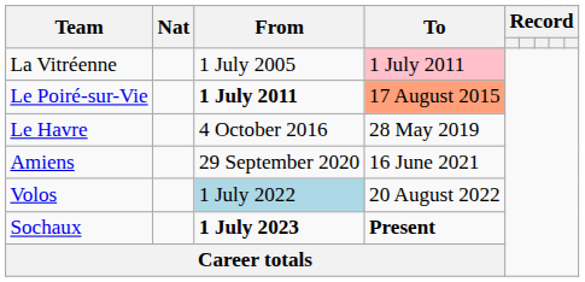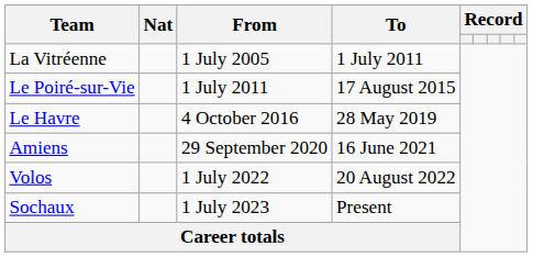La Vitréenne | To: pink background -> no background
Le Poiré-sur-Vie | From: bold -> normal
Le Poiré-sur-Vie | To: lightsalmon background -> no background
Volos | From: lightblue background -> no background
Sochaux | From: bold -> normal
Sochaux | To: bold -> normal
